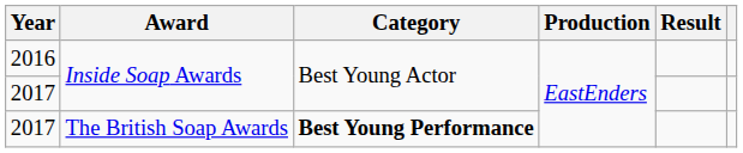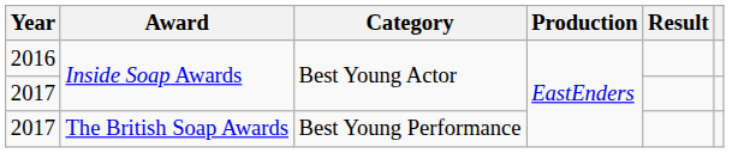2017 / The British Soap Awards | Category: bold -> normal
